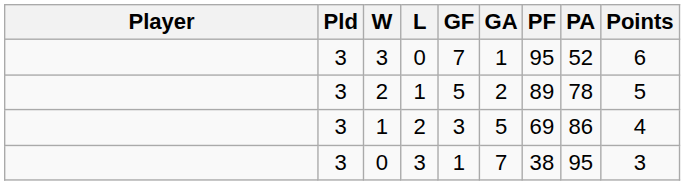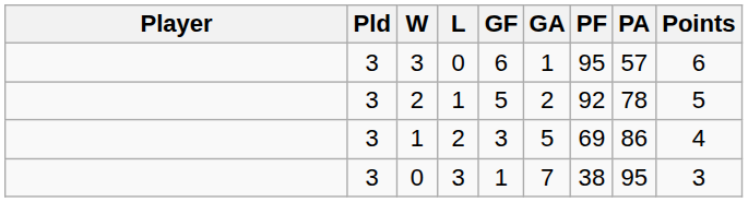row 2 | GF: 7 -> 6
row 2 | PA: 52 -> 57
row 3 | PF: 89 -> 92
